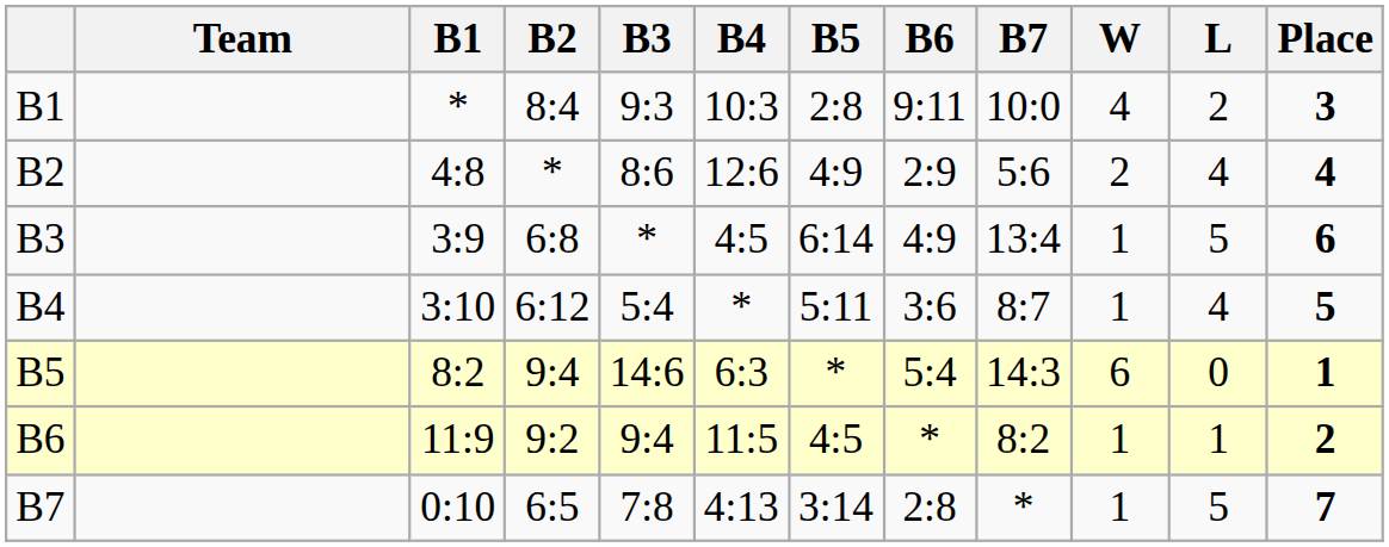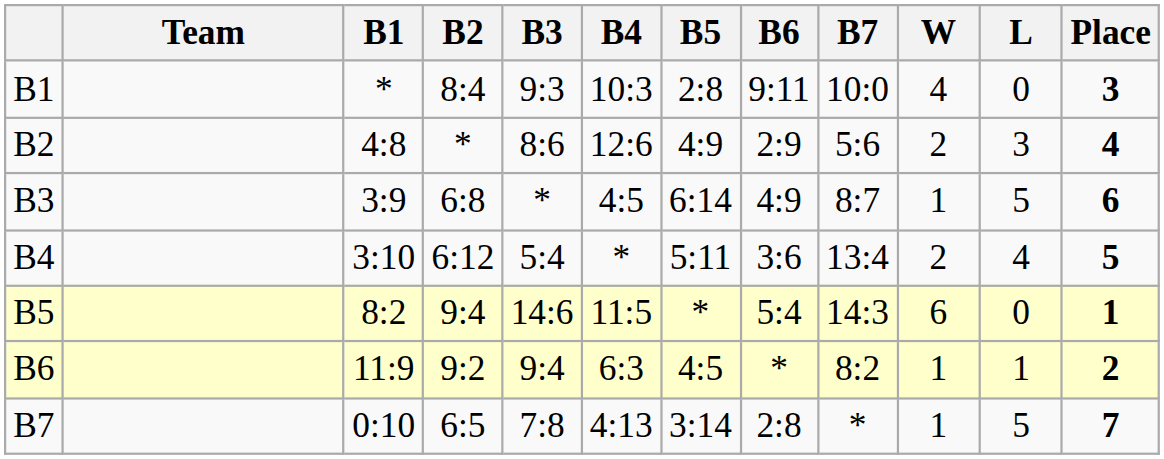row 2 | L: 2 -> 0
row 3 | L: 4 -> 3
row 4 | B7: 13:4 -> 8:7
row 5 | B7: 8:7 -> 13:4
row 5 | W: 1 -> 2
row 6 | B4: 6:3 -> 11:5
row 7 | B4: 11:5 -> 6:3
